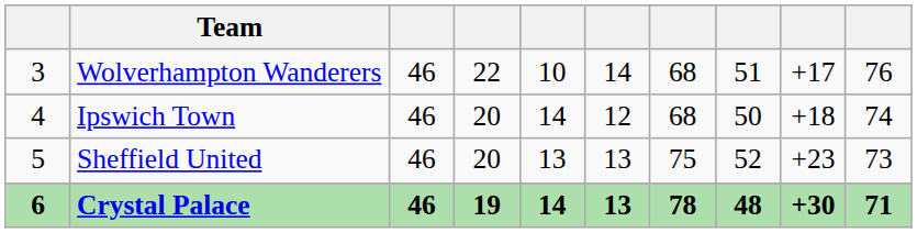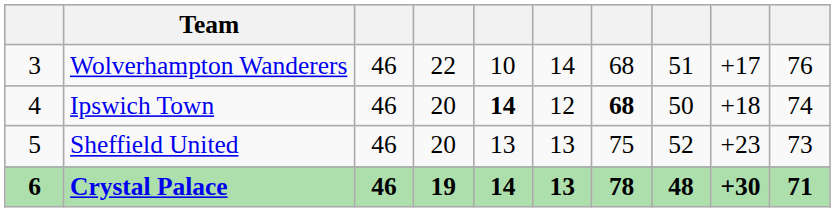Ipswich Town | column 5: normal -> bold
Ipswich Town | column 7: normal -> bold
